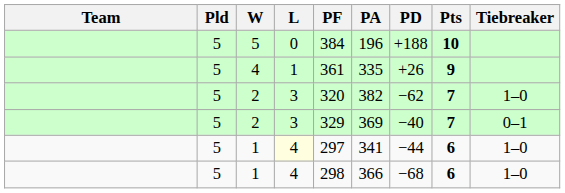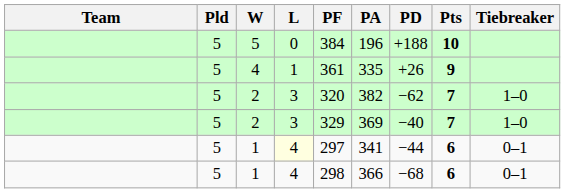row 5 | Tiebreaker: 0–1 -> 1–0
row 6 | Tiebreaker: 1–0 -> 0–1
row 7 | Tiebreaker: 1–0 -> 0–1
